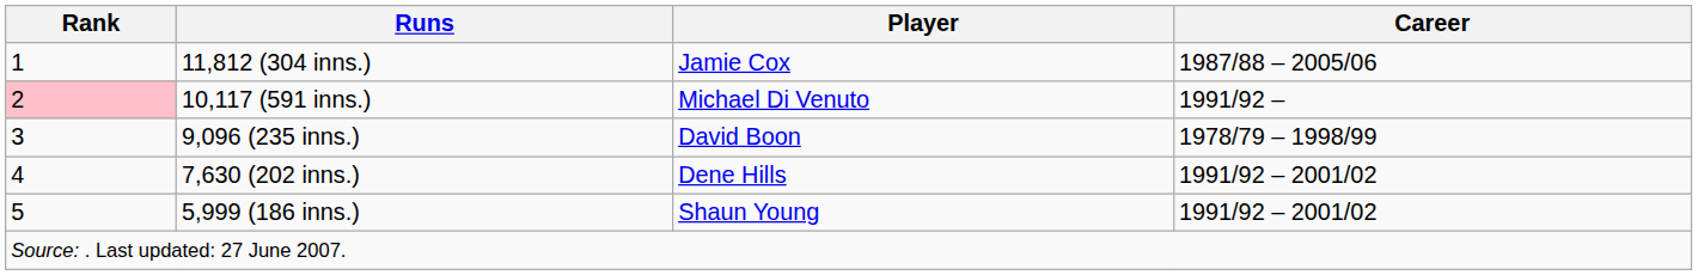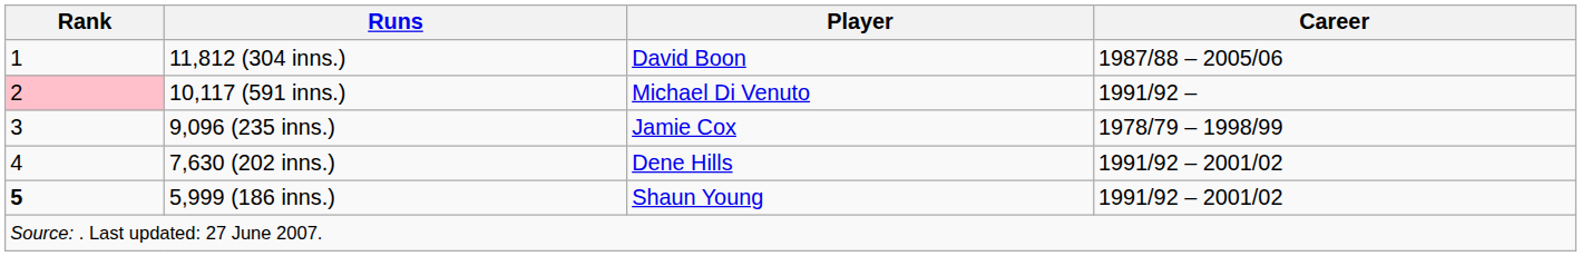11,812 (304 inns.) | Player: Jamie Cox -> David Boon
9,096 (235 inns.) | Player: David Boon -> Jamie Cox
5,999 (186 inns.) | Rank: normal -> bold
